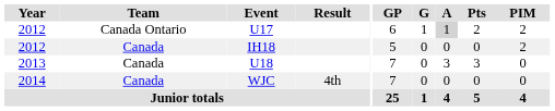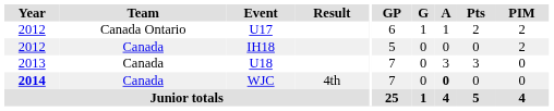U17 | A: lightgrey background -> no background
WJC | Year: normal -> bold
WJC | A: normal -> bold
